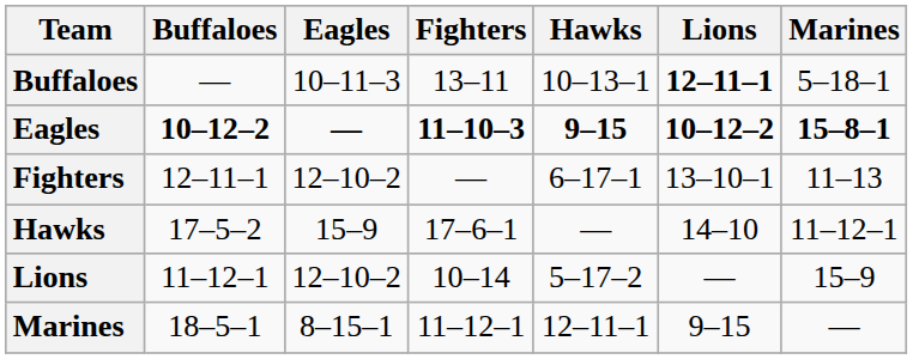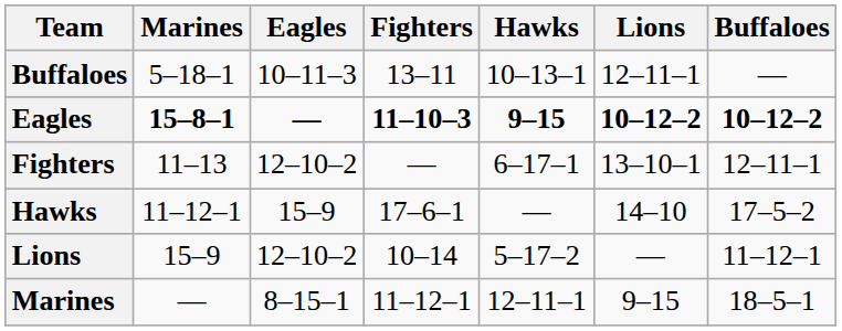columns swapped: Buffaloes <-> Marines
row 2 | Lions: bold -> normal
